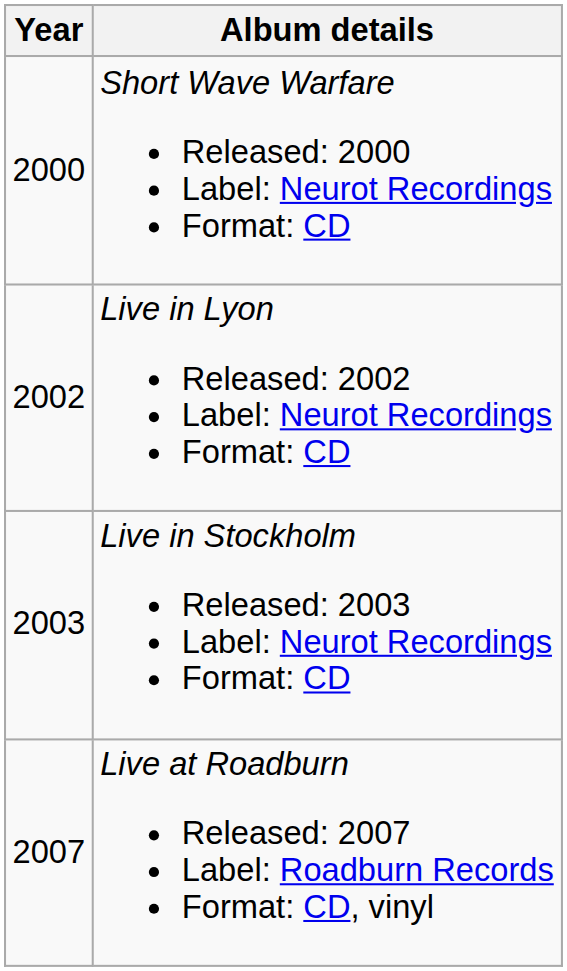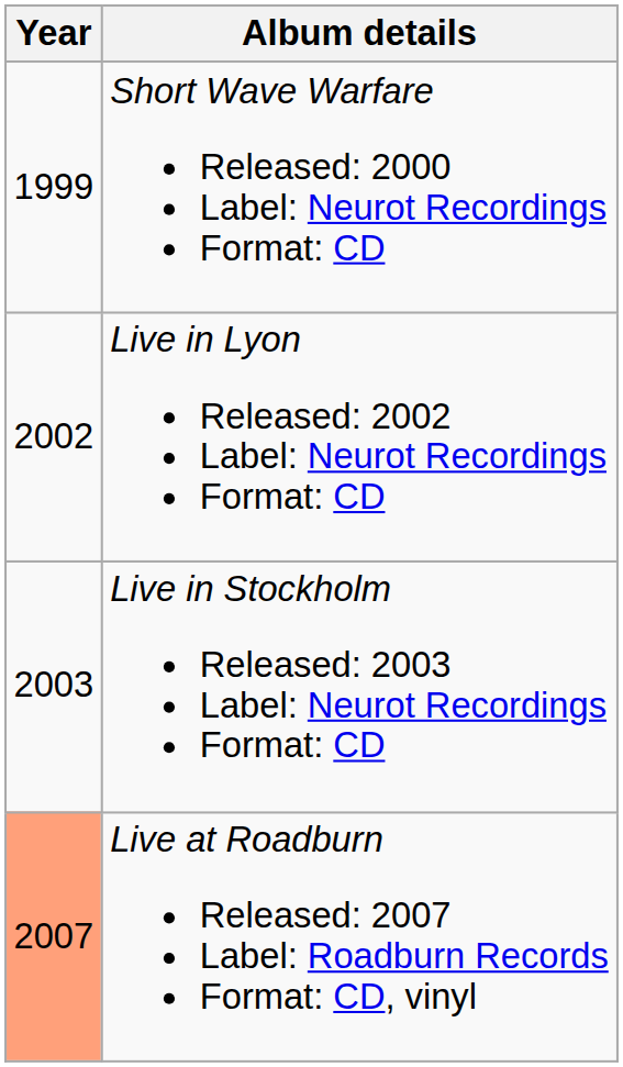row 2 | Year: 2000 -> 1999
row 5 | Year: no background -> lightsalmon background
